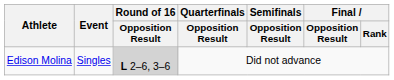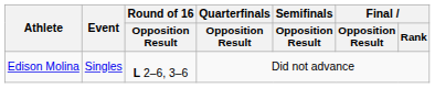Edison Molina | Round of 16 / Opposition Result: lightgrey background -> no background
